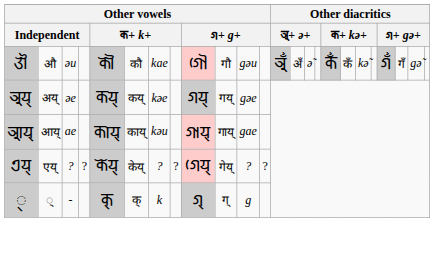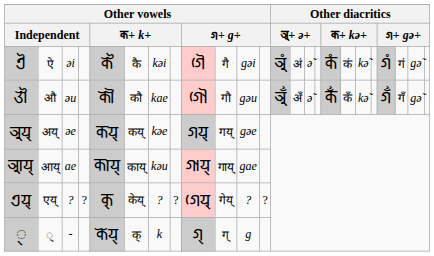+ row: 𑐋 | ऐ | əi | 𑐎𑐿 | कै | kəi | 𑐐𑐿 | गै | gəi | 𑐀𑑄 | अं | ə̃ | 𑐎𑑄 | कं | kə̃ | 𑐐𑑄 | गं | gə̃
𑐊𑐫𑑂 | column 5: 𑐎𑐾𑐫𑑂 -> 𑐎𑑂
𑑂 | column 5: 𑐎𑑂 -> 𑐎𑐾𑐫𑑂
